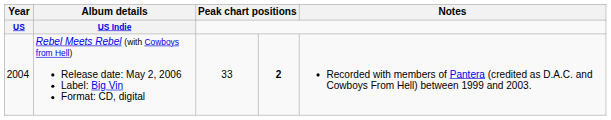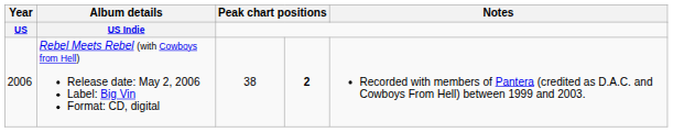row 3 | Year: 2004 -> 2006
row 3 | column 3: 33 -> 38
